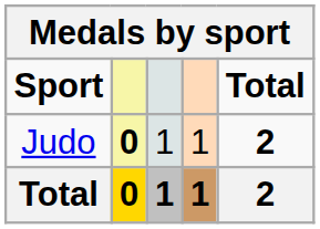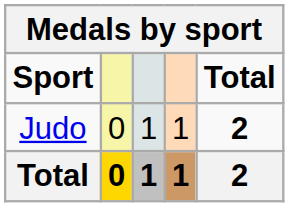Judo | column 2: bold -> normal
